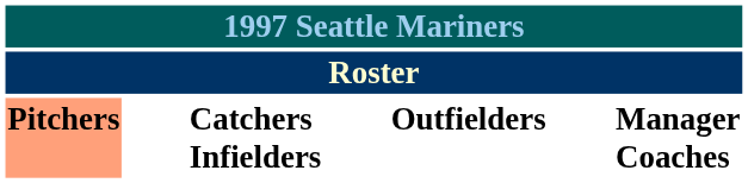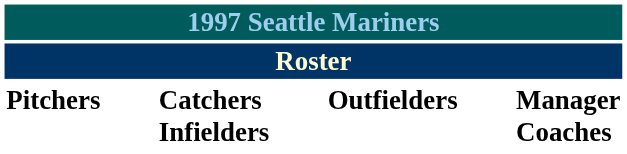Pitchers | column 1: lightsalmon background -> no background
